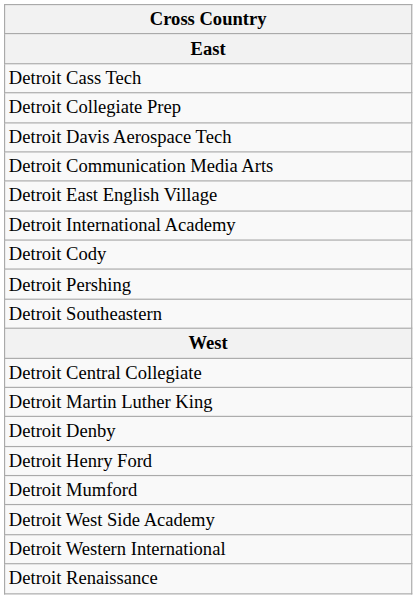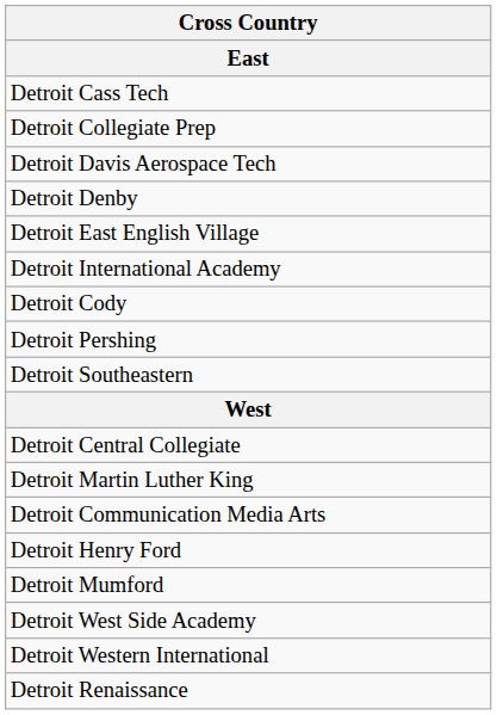row 6 | column 1: Detroit Communication Media Arts -> Detroit Denby
row 15 | column 1: Detroit Denby -> Detroit Communication Media Arts
